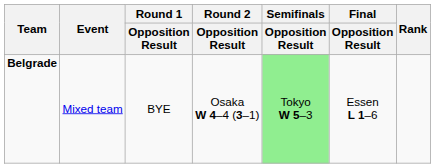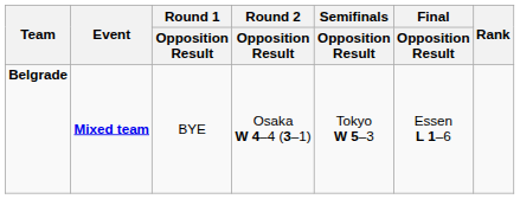Belgrade | Event: normal -> bold
Belgrade | Semifinals / Opposition Result: lightgreen background -> no background
